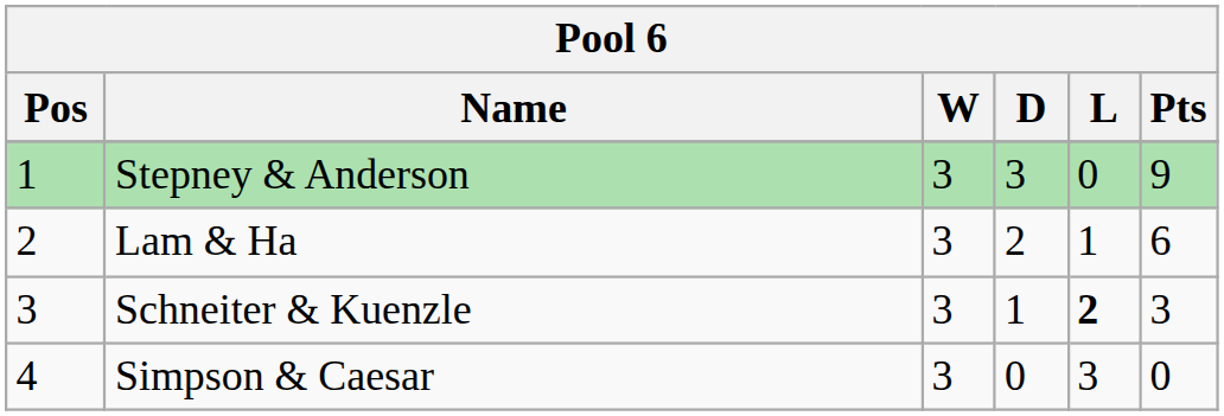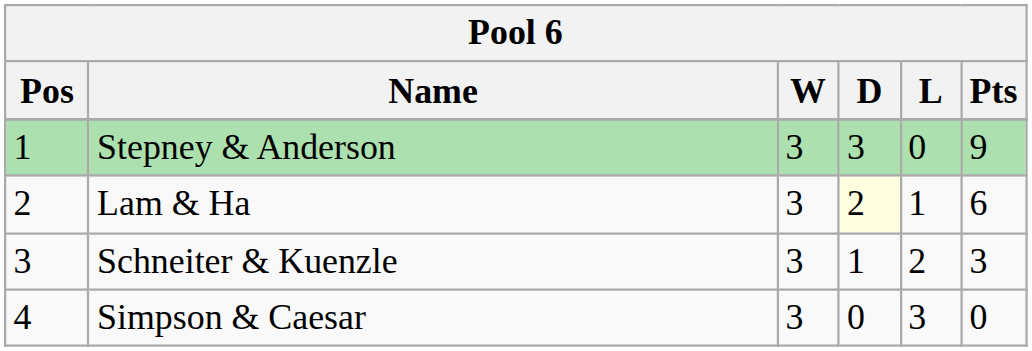Lam & Ha | D: no background -> lightyellow background
Schneiter & Kuenzle | L: bold -> normal
